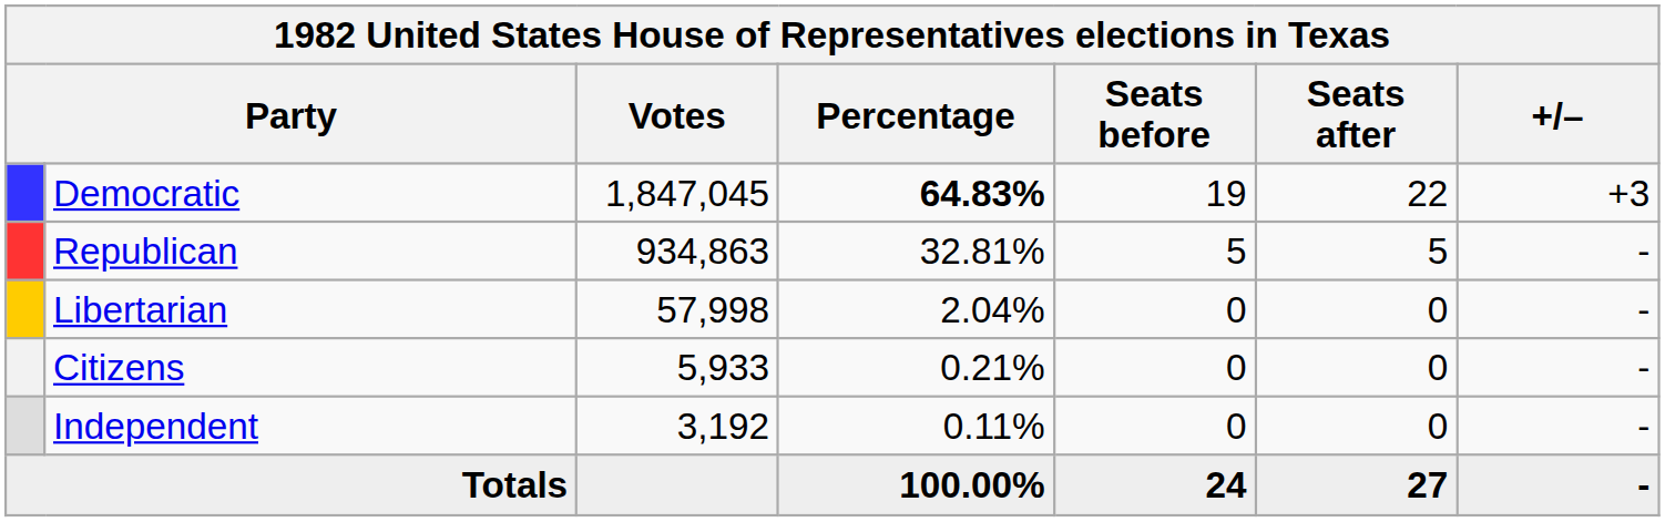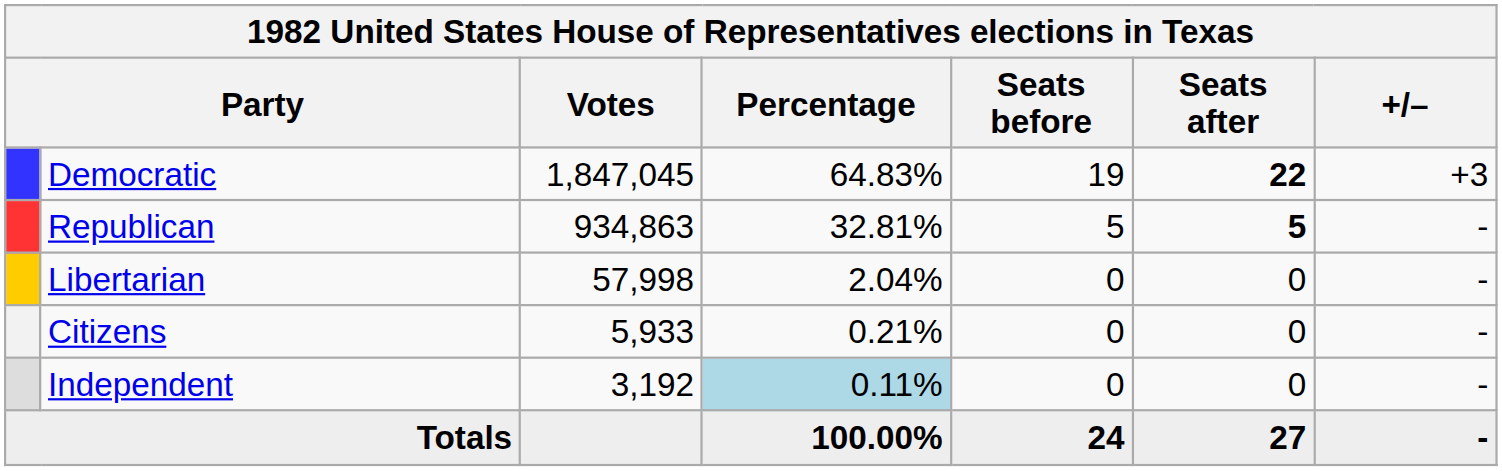Democratic | Percentage: bold -> normal
Democratic | Seats after: normal -> bold
Republican | Seats after: normal -> bold
Independent | Percentage: no background -> lightblue background
